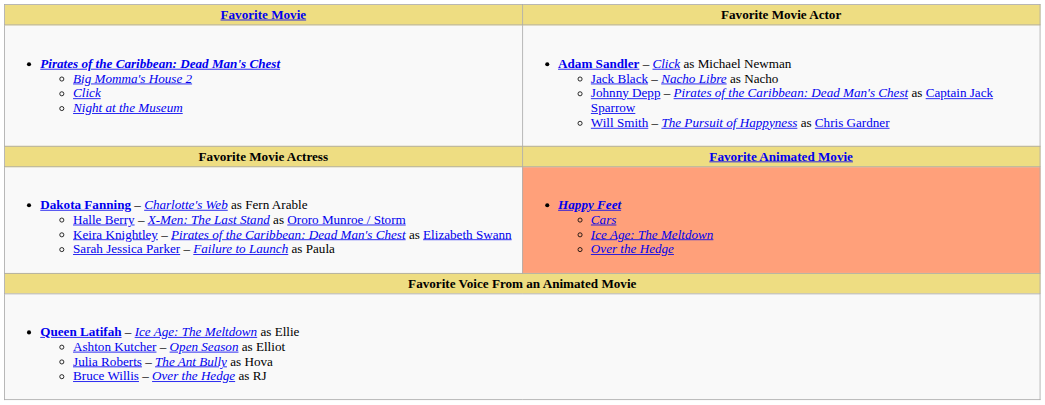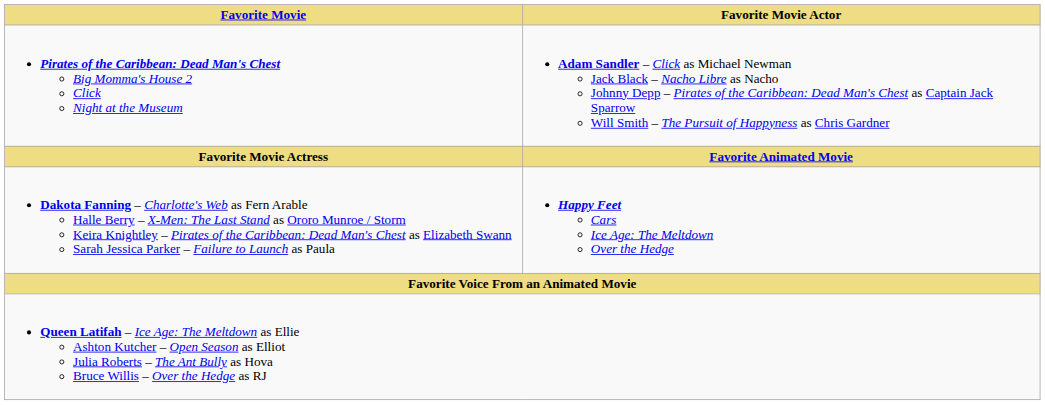row 4 | Favorite Movie Actor: lightsalmon background -> no background
